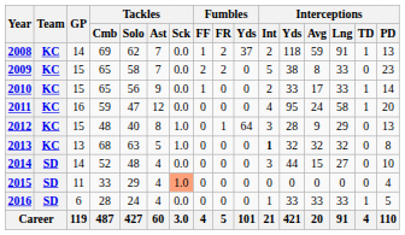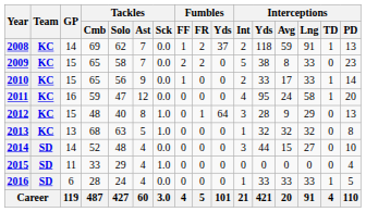2013 | Interceptions / Int: bold -> normal
2015 | Tackles / Sck: lightsalmon background -> no background
